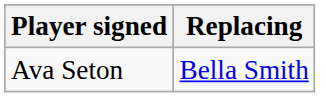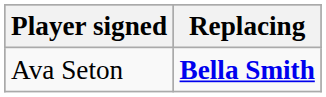Ava Seton | Replacing: normal -> bold
